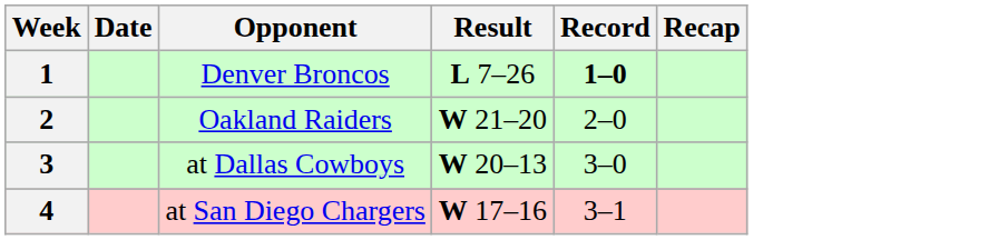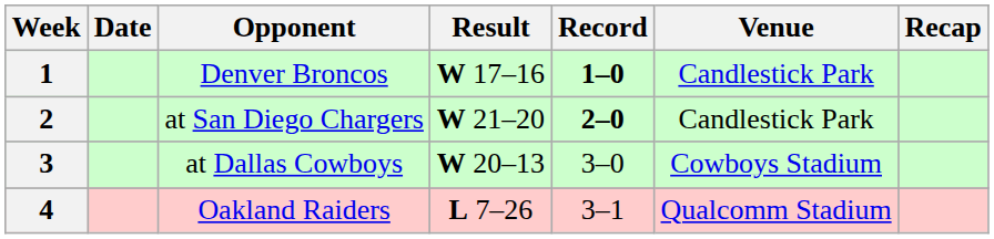+ column: Venue | Candlestick Park | Candlestick Park | Cowboys Stadium | Qualcomm Stadium
1 | Result: L 7–26 -> W 17–16
2 | Opponent: Oakland Raiders -> at San Diego Chargers
2 | Record: normal -> bold
4 | Opponent: at San Diego Chargers -> Oakland Raiders
4 | Result: W 17–16 -> L 7–26
